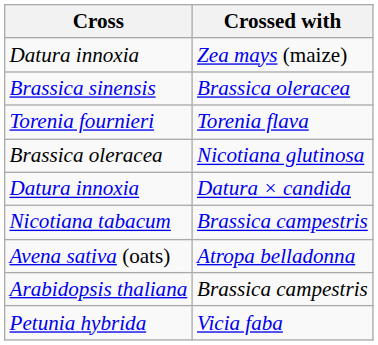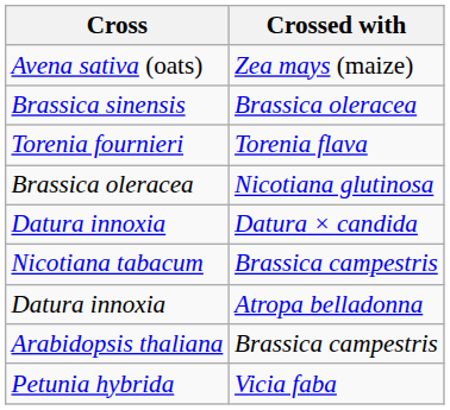row 2 | Cross: Datura innoxia -> Avena sativa (oats)
row 8 | Cross: Avena sativa (oats) -> Datura innoxia
